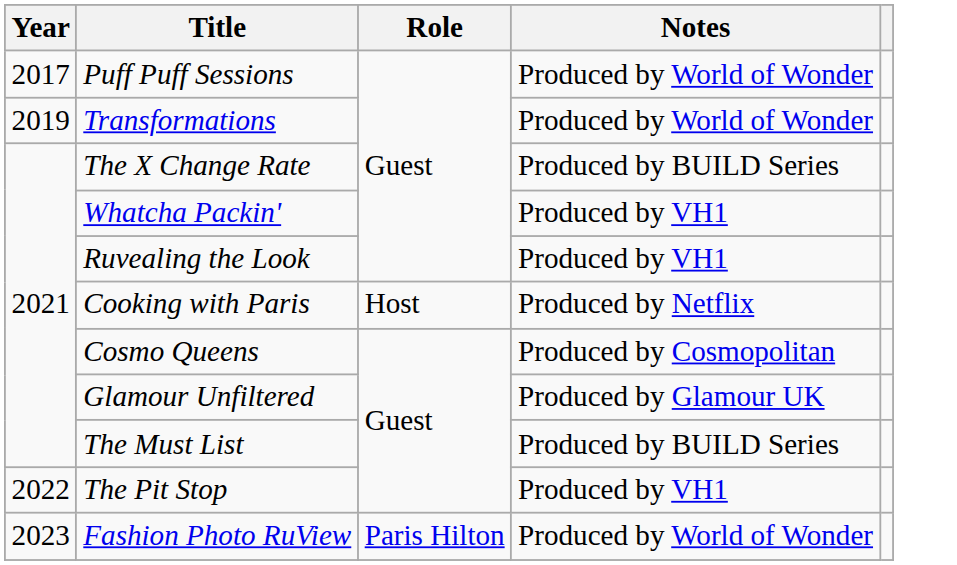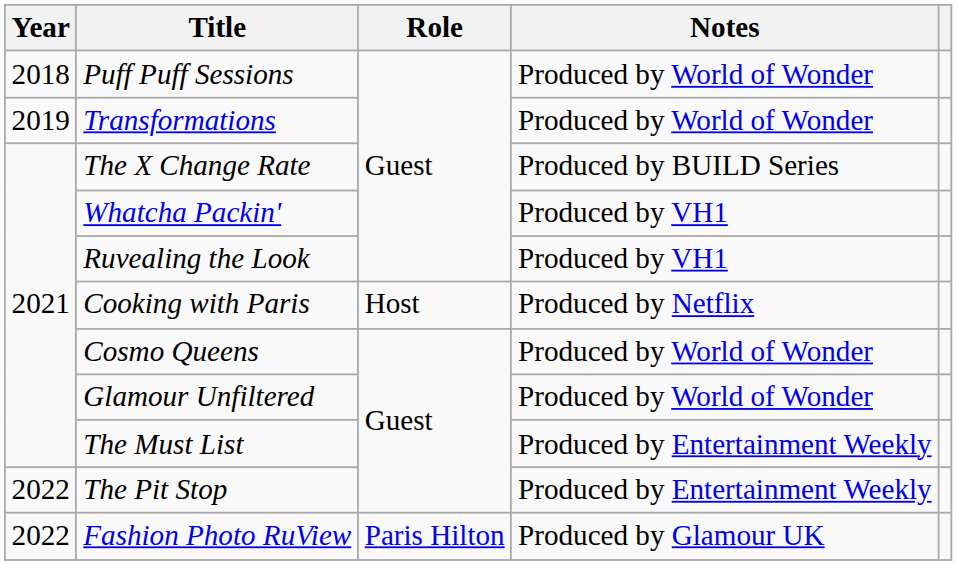Puff Puff Sessions | Year: 2017 -> 2018
Cosmo Queens | Notes: Produced by Cosmopolitan -> Produced by World of Wonder
Glamour Unfiltered | Notes: Produced by Glamour UK -> Produced by World of Wonder
The Must List | Notes: Produced by BUILD Series -> Produced by Entertainment Weekly
The Pit Stop | Notes: Produced by VH1 -> Produced by Entertainment Weekly
Fashion Photo RuView | Year: 2023 -> 2022
Fashion Photo RuView | Notes: Produced by World of Wonder -> Produced by Glamour UK
